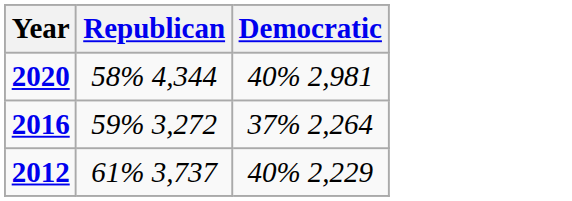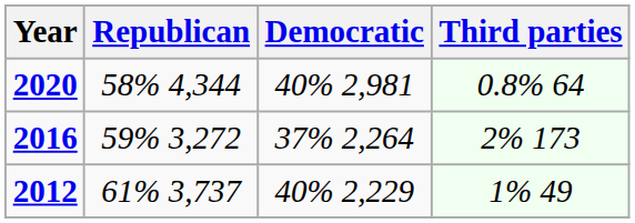+ column: Third parties | 0.8% 64 | 2% 173 | 1% 49
